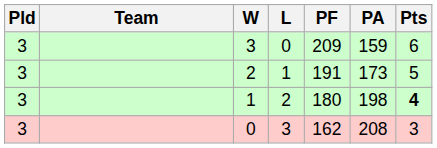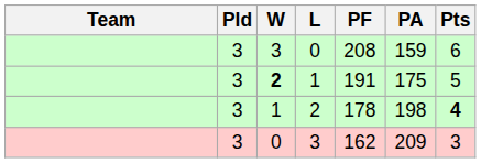columns swapped: Team <-> Pld
row 2 | PF: 209 -> 208
row 3 | W: normal -> bold
row 3 | PA: 173 -> 175
row 4 | PF: 180 -> 178
row 5 | PA: 208 -> 209
